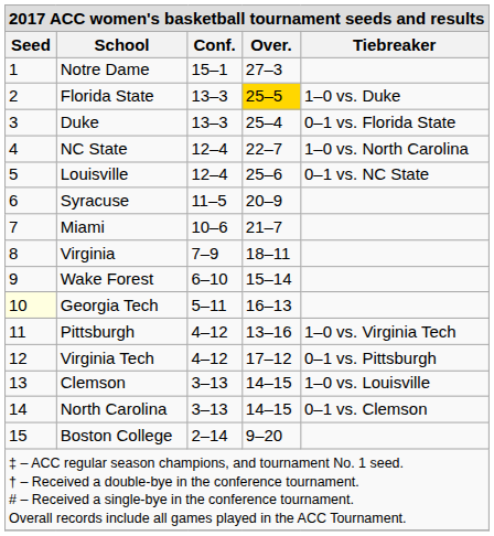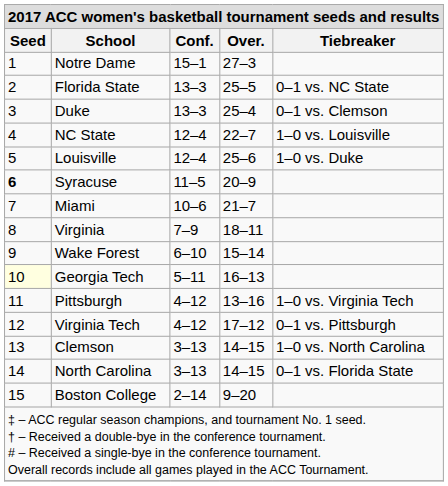Florida State | Over.: gold background -> no background
Florida State | Tiebreaker: 1–0 vs. Duke -> 0–1 vs. NC State
Duke | Tiebreaker: 0–1 vs. Florida State -> 0–1 vs. Clemson
NC State | Tiebreaker: 1–0 vs. North Carolina -> 1–0 vs. Louisville
Louisville | Tiebreaker: 0–1 vs. NC State -> 1–0 vs. Duke
Syracuse | Seed: normal -> bold
Clemson | Tiebreaker: 1–0 vs. Louisville -> 1–0 vs. North Carolina
North Carolina | Tiebreaker: 0–1 vs. Clemson -> 0–1 vs. Florida State
